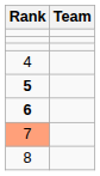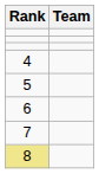row 6 | Rank: bold -> normal
row 7 | Rank: bold -> normal
row 8 | Rank: lightsalmon background -> no background
row 9 | Rank: no background -> khaki background
